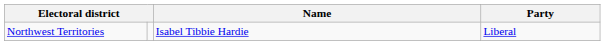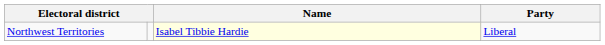Northwest Territories | Name: no background -> lightyellow background
